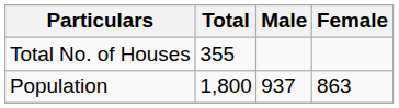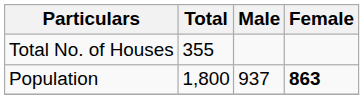Population | Female: normal -> bold
